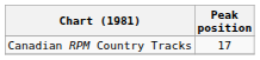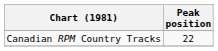Canadian RPM Country Tracks | Peak position: 17 -> 22
